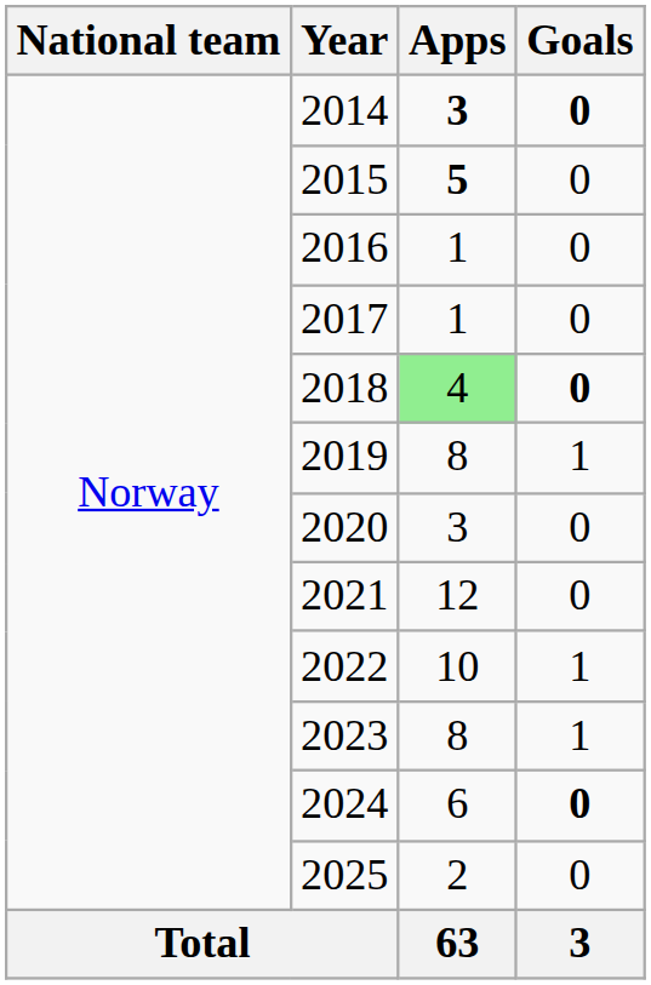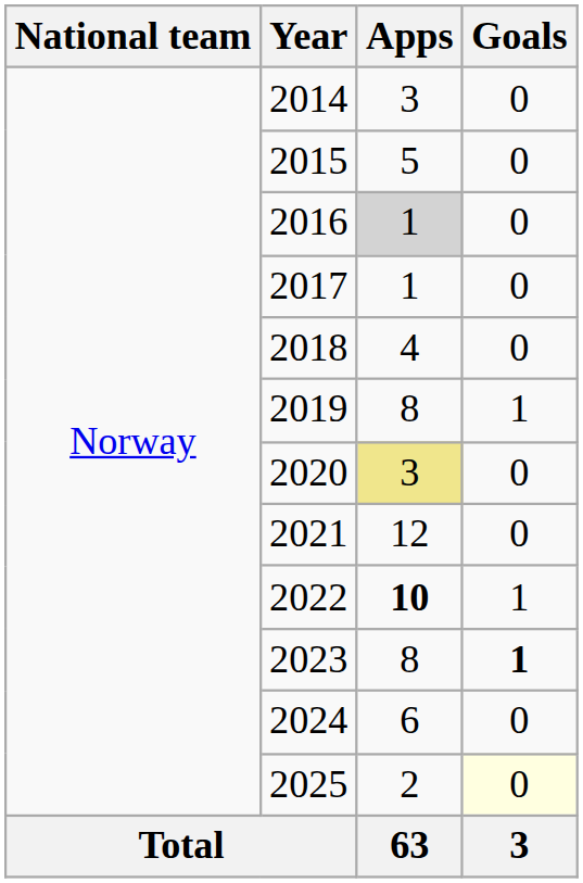2014 | Apps: bold -> normal
2014 | Goals: bold -> normal
2015 | Apps: bold -> normal
2016 | Apps: no background -> lightgrey background
2018 | Apps: lightgreen background -> no background
2018 | Goals: bold -> normal
2020 | Apps: no background -> khaki background
2022 | Apps: normal -> bold
2023 | Goals: normal -> bold
2024 | Goals: bold -> normal
2025 | Goals: no background -> lightyellow background
